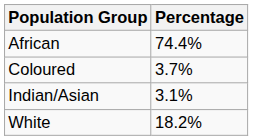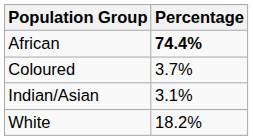African | Percentage: normal -> bold
